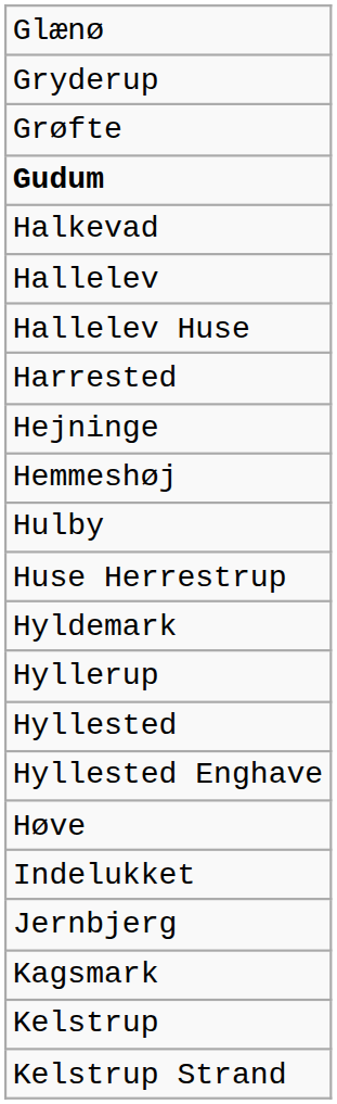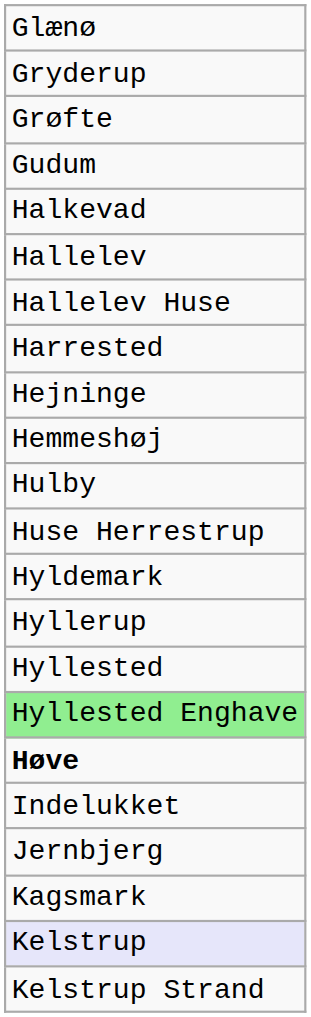row 4 | column 1: bold -> normal
row 16 | column 1: no background -> lightgreen background
row 17 | column 1: normal -> bold
row 21 | column 1: no background -> lavender background
